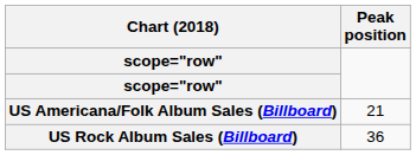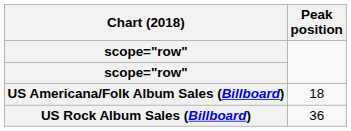US Americana/Folk Album Sales (Billboard) | Peak position: 21 -> 18
